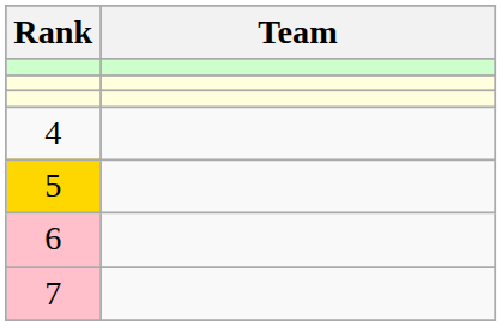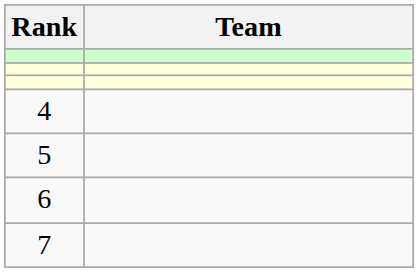row 6 | Rank: gold background -> no background
row 7 | Rank: pink background -> no background
row 8 | Rank: pink background -> no background
